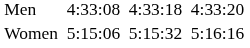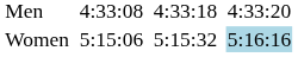Women | column 4: no background -> lightblue background
